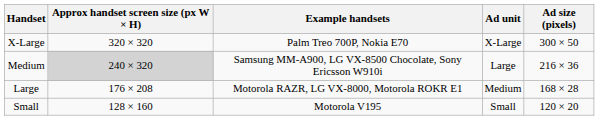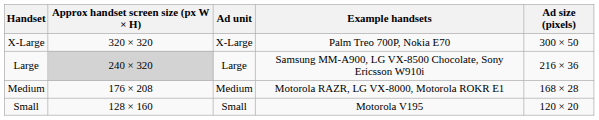columns swapped: Example handsets <-> Ad unit
row 3 | Handset: Medium -> Large
row 4 | Handset: Large -> Medium
